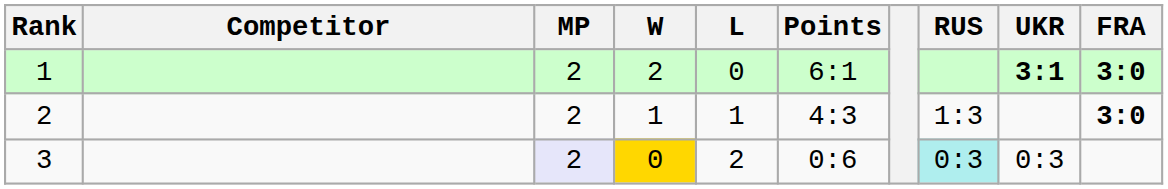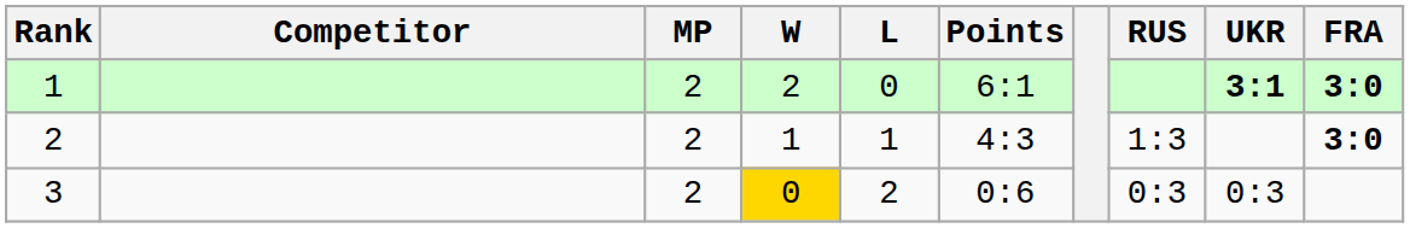3 | MP: lavender background -> no background
3 | RUS: paleturquoise background -> no background
